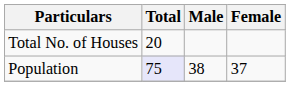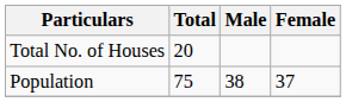Population | Total: lavender background -> no background
